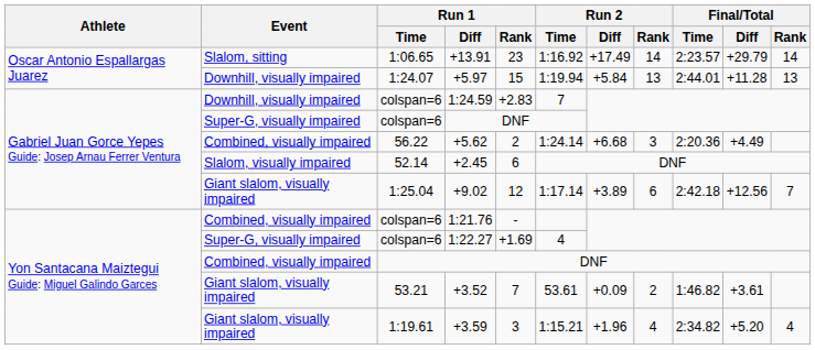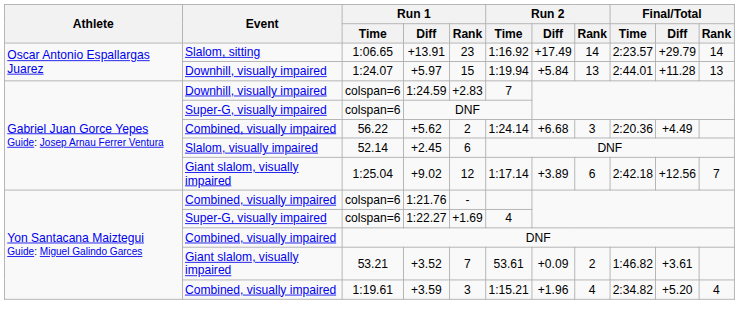+3.59 | Event: Giant slalom, visually impaired -> Combined, visually impaired
